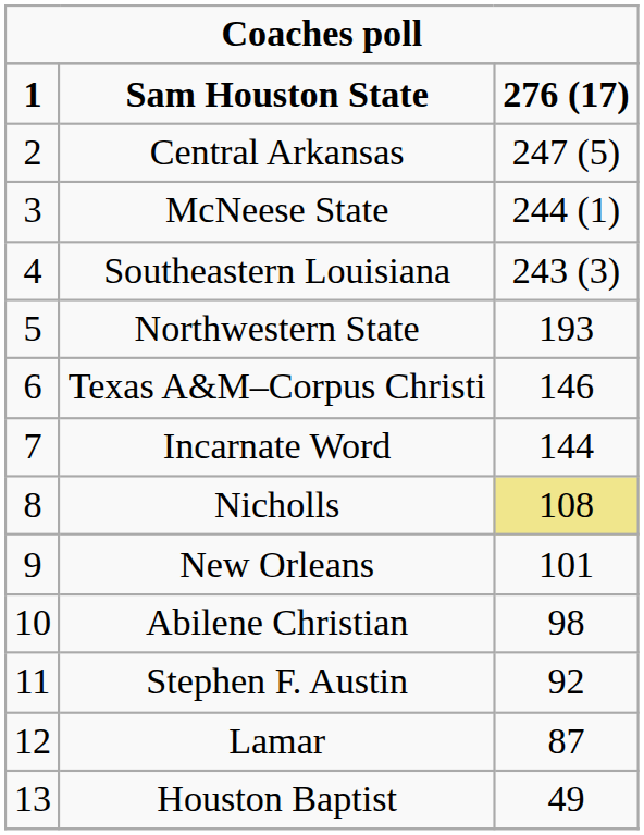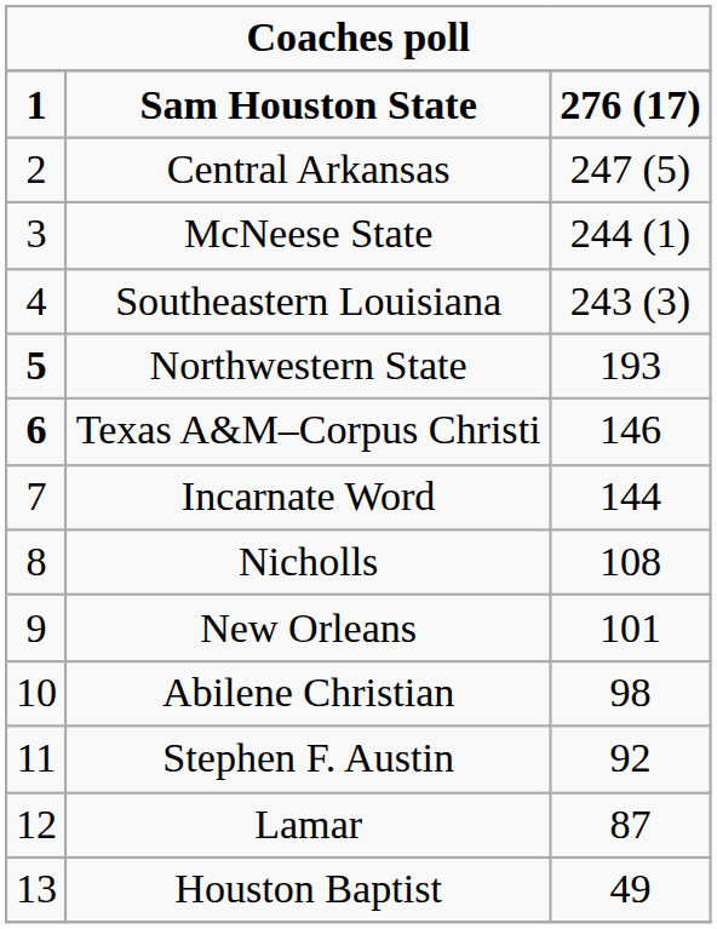Northwestern State | column 1: normal -> bold
Texas A&M–Corpus Christi | column 1: normal -> bold
Nicholls | column 3: khaki background -> no background
